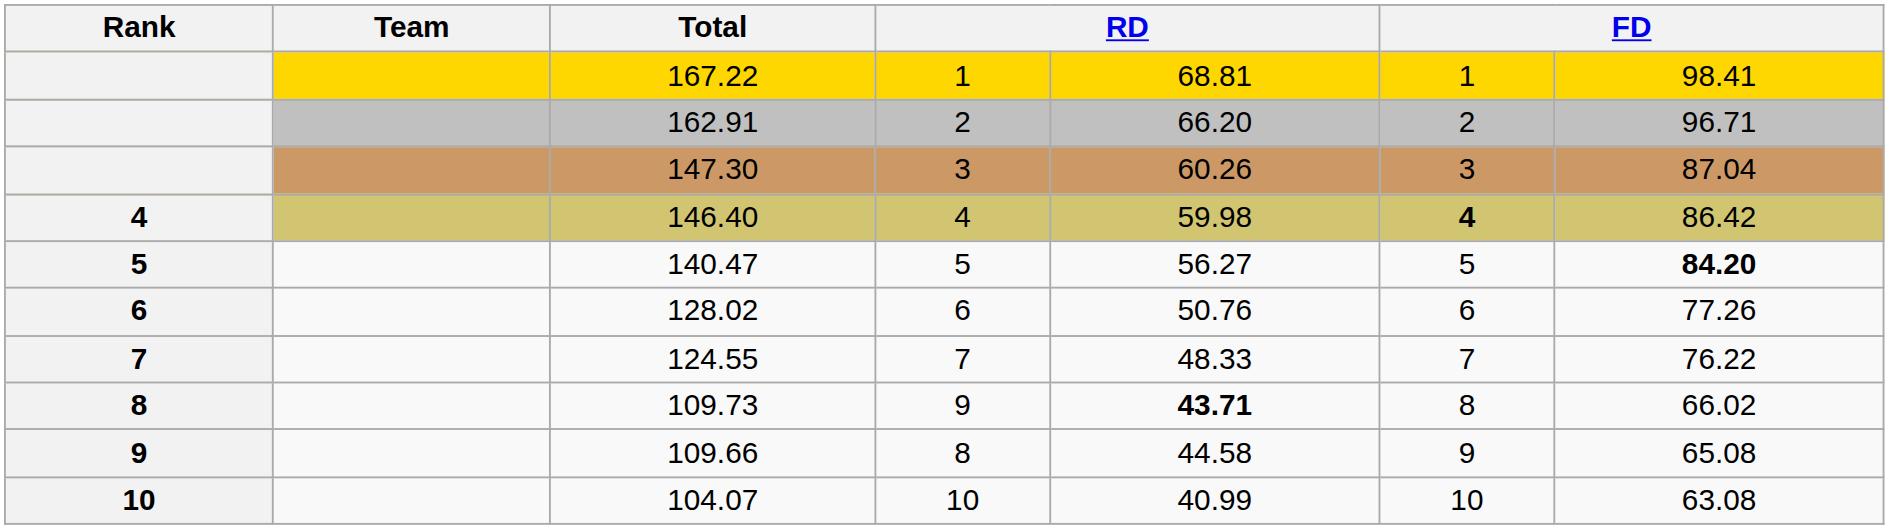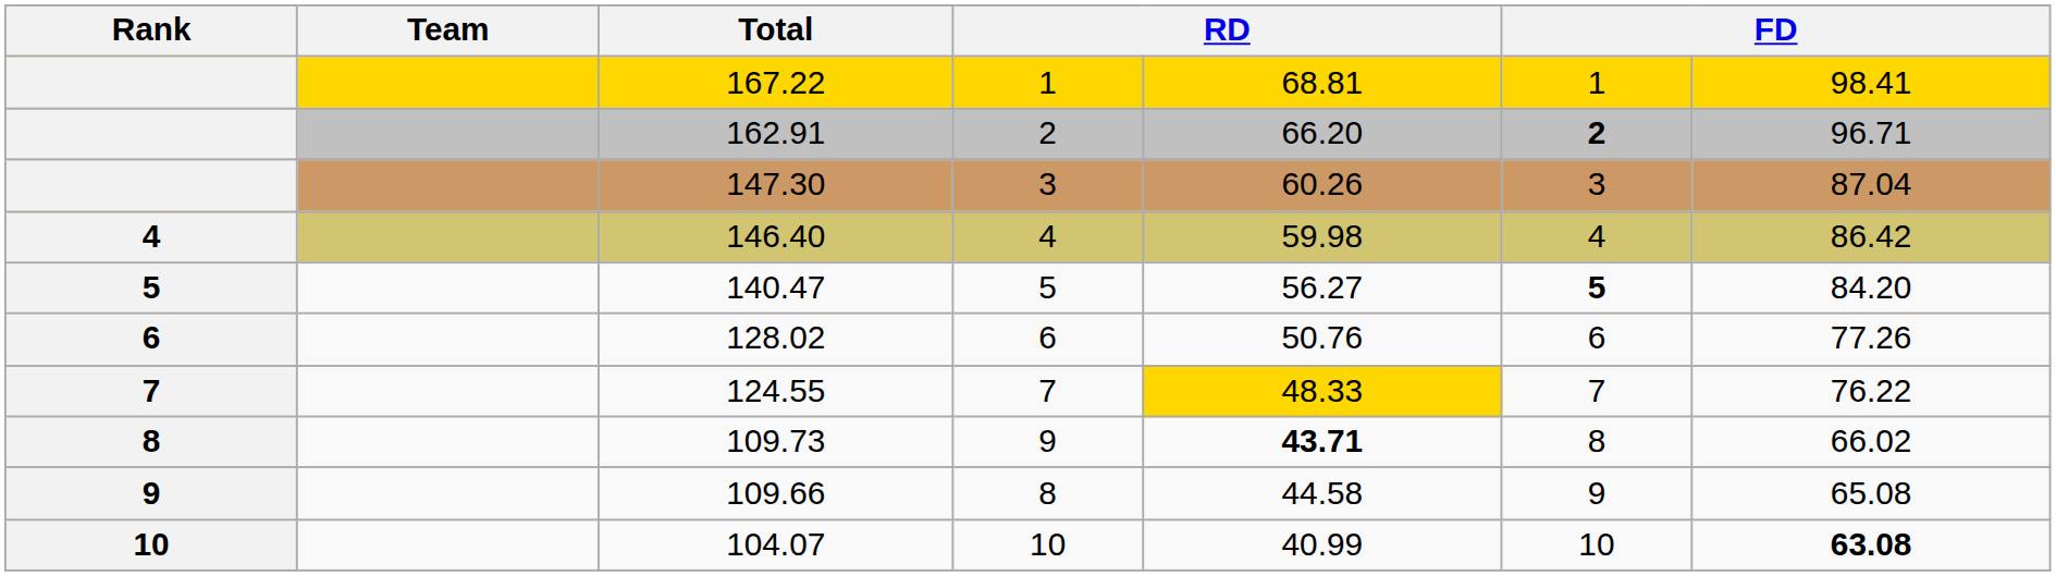162.91 | column 6: normal -> bold
146.40 | column 6: bold -> normal
140.47 | column 6: normal -> bold
140.47 | column 7: bold -> normal
124.55 | column 5: no background -> gold background
104.07 | column 7: normal -> bold
